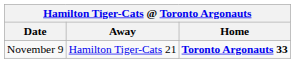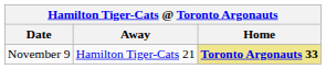November 9 | Home: no background -> khaki background
